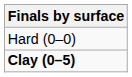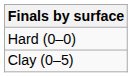row 3 | column 1: bold -> normal
